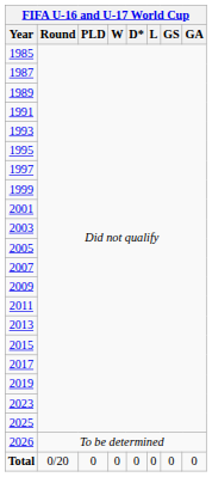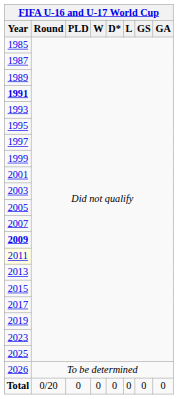1991 | Year: normal -> bold
2009 | Year: normal -> bold
2011 | Year: no background -> lightyellow background
